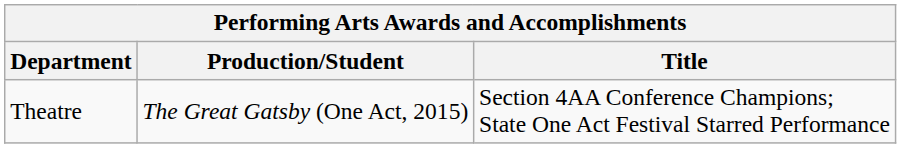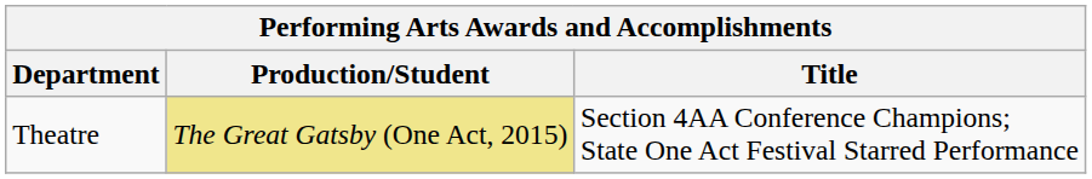Theatre | Production/Student: no background -> khaki background
